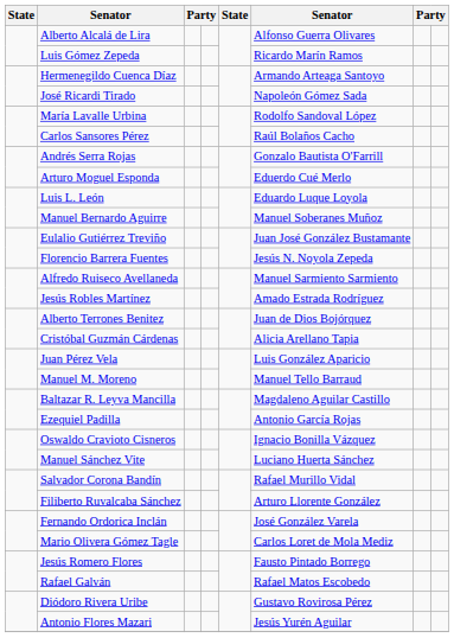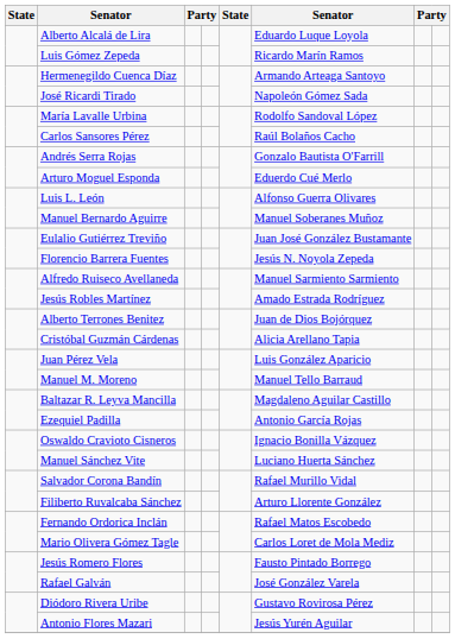Alberto Alcalá de Lira | column 6: Alfonso Guerra Olivares -> Eduardo Luque Loyola
Luis L. León | column 6: Eduardo Luque Loyola -> Alfonso Guerra Olivares
Fernando Ordorica Inclán | column 6: José González Varela -> Rafael Matos Escobedo
Rafael Galván | column 6: Rafael Matos Escobedo -> José González Varela
